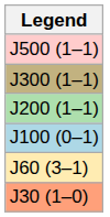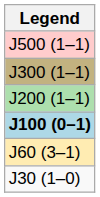row 5 | column 1: normal -> bold
row 7 | column 1: lightsalmon background -> no background
